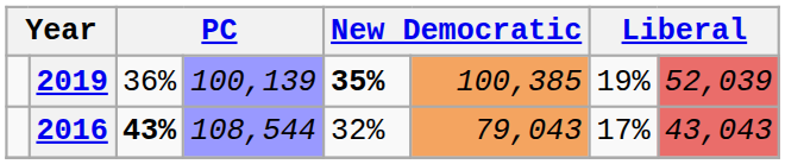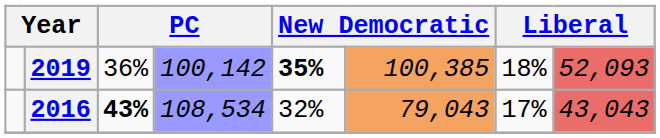2019 | column 4: 100,139 -> 100,142
2019 | column 7: 19% -> 18%
2019 | column 8: 52,039 -> 52,093
2016 | column 4: 108,544 -> 108,534
